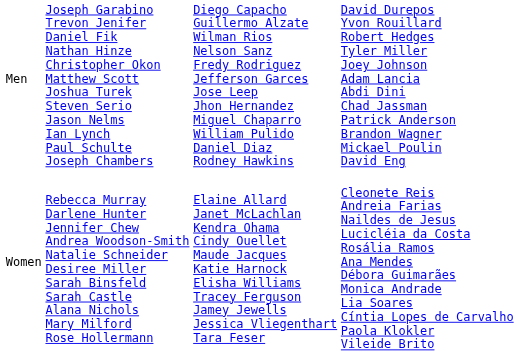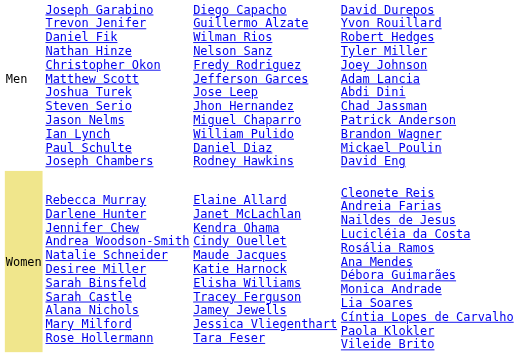Women | column 1: no background -> khaki background
